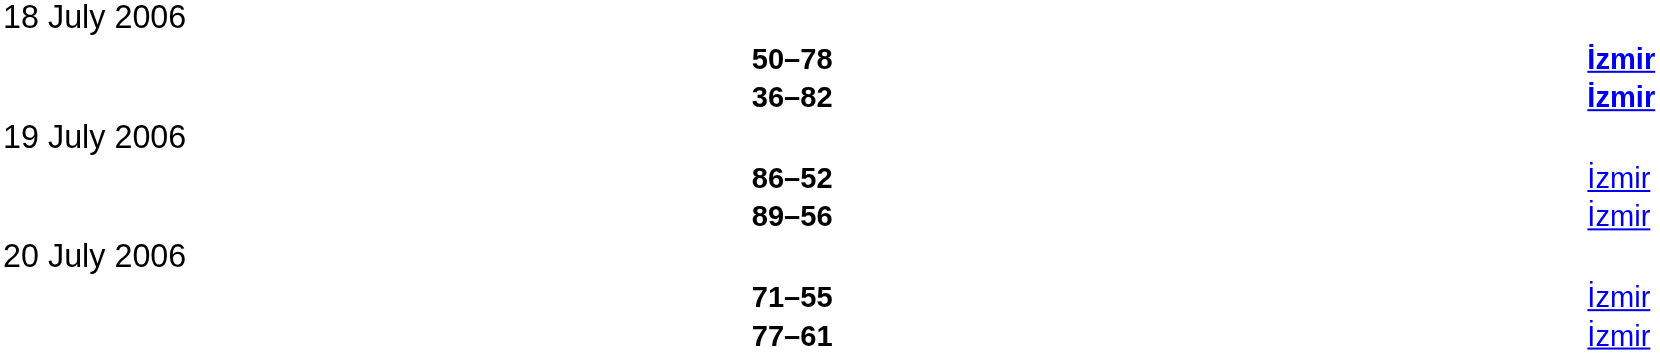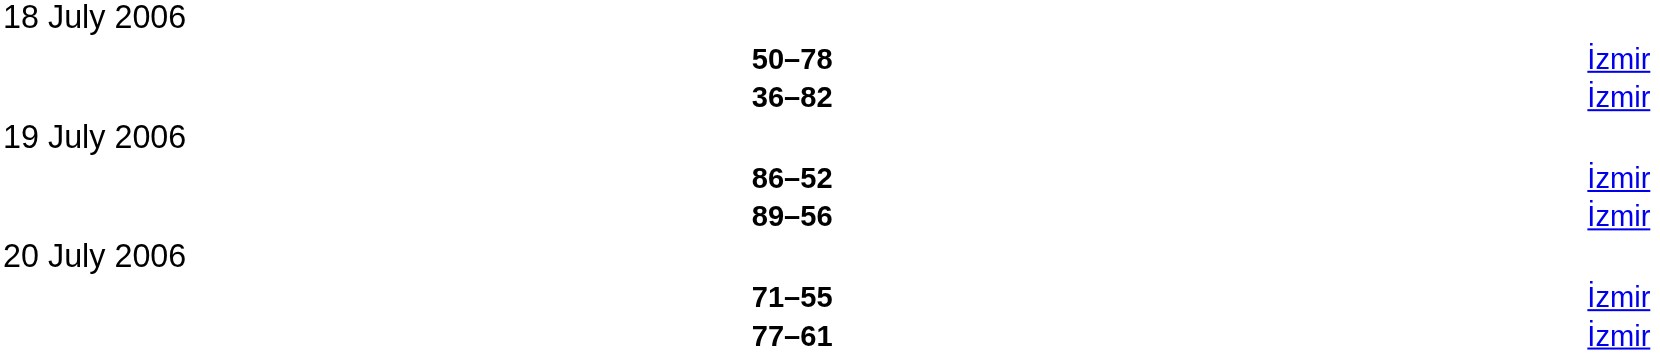50–78 | column 3: bold -> normal
36–82 | column 3: bold -> normal
